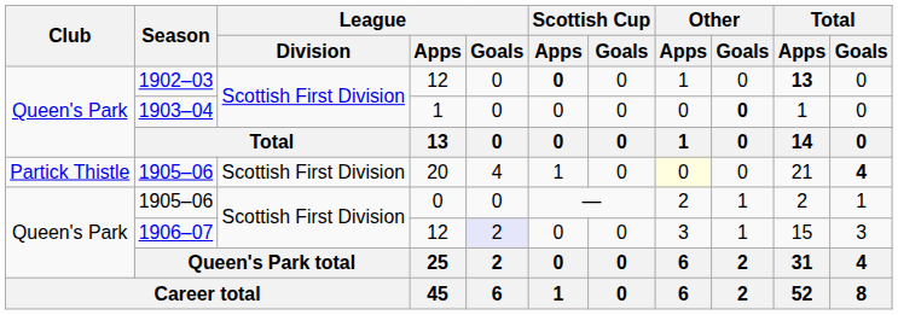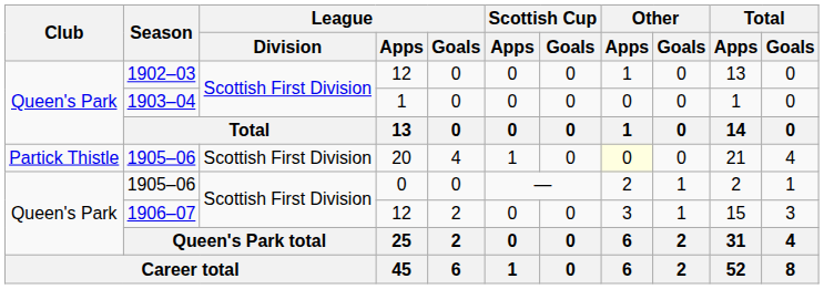1902–03 | Scottish Cup / Apps: bold -> normal
1902–03 | Total / Apps: bold -> normal
1903–04 | Other / Goals: bold -> normal
1905–06 / 20 | Total / Goals: bold -> normal
1906–07 | League / Goals: lavender background -> no background
